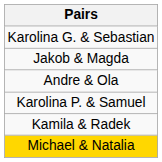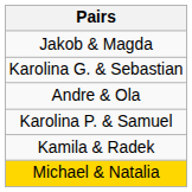row 2 | column 1: Karolina G. & Sebastian -> Jakob & Magda
row 3 | column 1: Jakob & Magda -> Karolina G. & Sebastian
